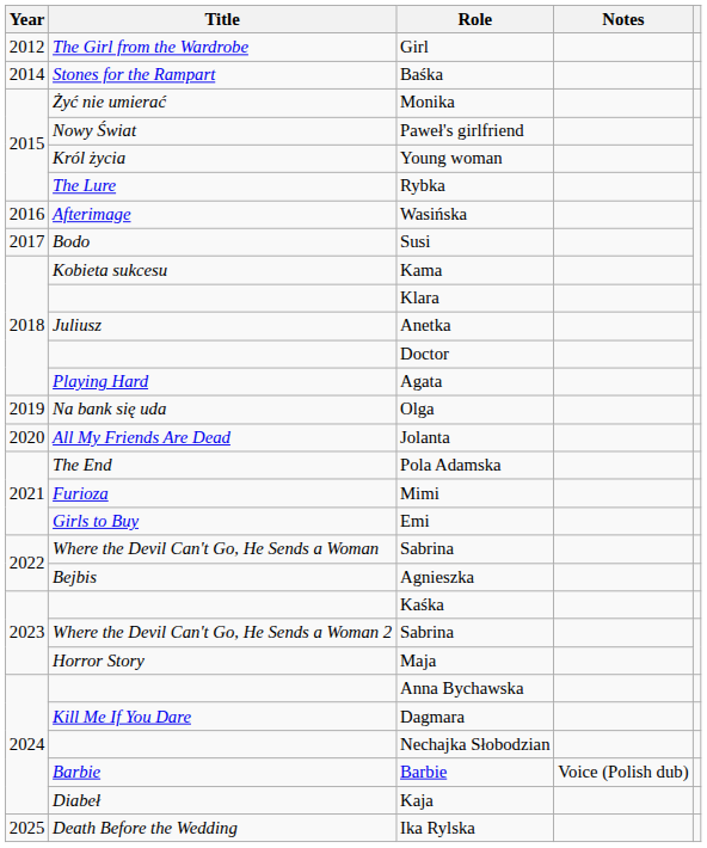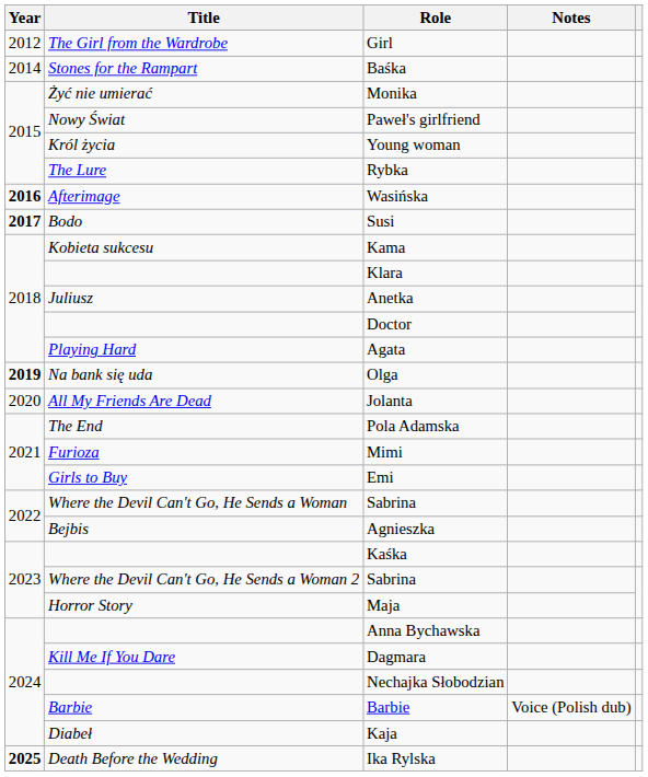Wasińska | Year: normal -> bold
Susi | Year: normal -> bold
Olga | Year: normal -> bold
Ika Rylska | Year: normal -> bold
